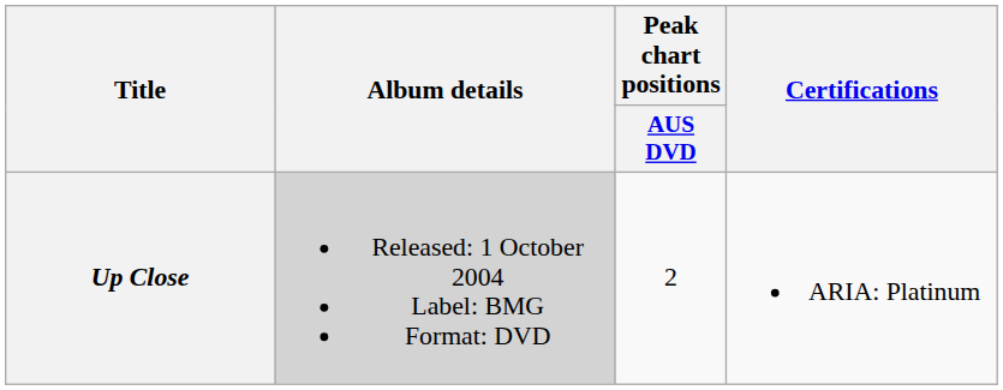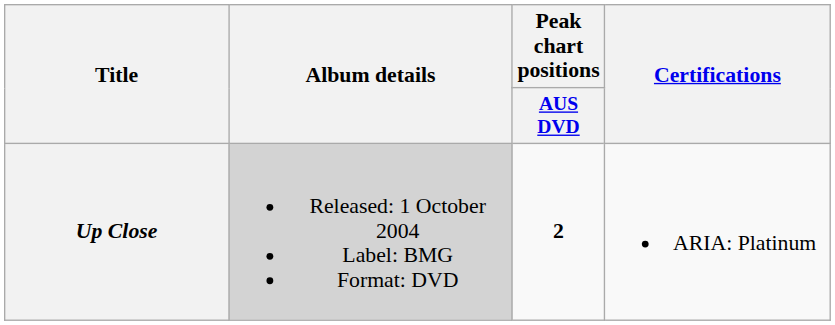Up Close | Peak chart positions / AUS DVD: normal -> bold
